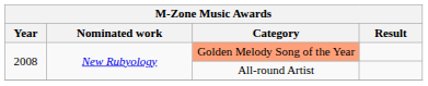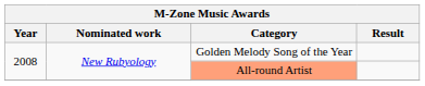Golden Melody Song of the Year | Category: lightsalmon background -> no background
All-round Artist | Category: no background -> lightsalmon background
